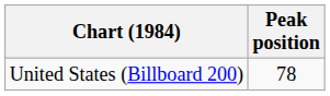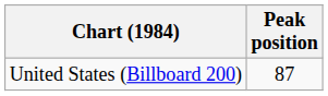United States (Billboard 200) | Peak position: 78 -> 87
